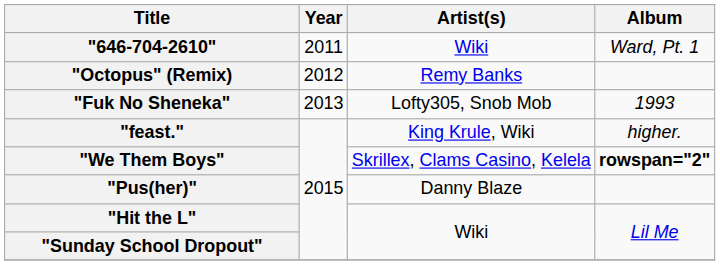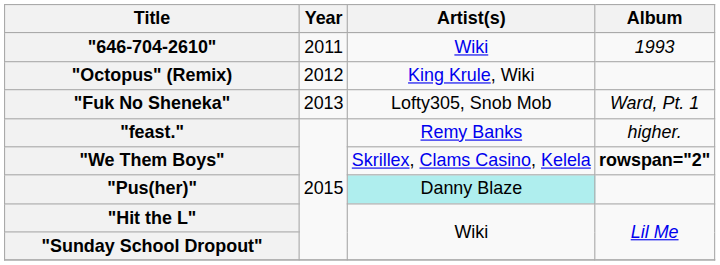"646-704-2610" | Album: Ward, Pt. 1 -> 1993
"Octopus" (Remix) | Artist(s): Remy Banks -> King Krule, Wiki
"Fuk No Sheneka" | Album: 1993 -> Ward, Pt. 1
"feast." | Artist(s): King Krule, Wiki -> Remy Banks
"Pus(her)" | Artist(s): no background -> paleturquoise background
